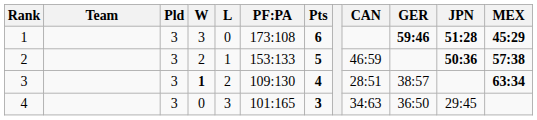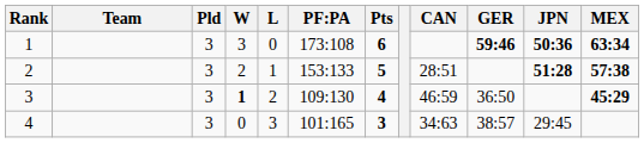row 2 | JPN: 51:28 -> 50:36
row 2 | MEX: 45:29 -> 63:34
row 3 | CAN: 46:59 -> 28:51
row 3 | JPN: 50:36 -> 51:28
row 4 | CAN: 28:51 -> 46:59
row 4 | GER: 38:57 -> 36:50
row 4 | MEX: 63:34 -> 45:29
row 5 | GER: 36:50 -> 38:57
